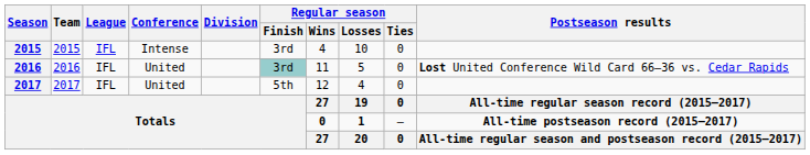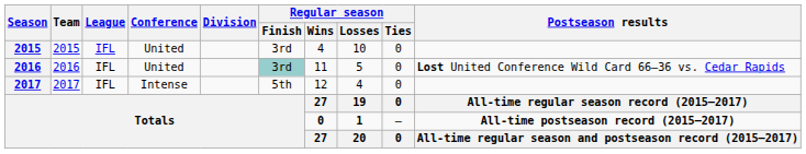row 3 | Conference: Intense -> United
row 5 | Conference: United -> Intense
